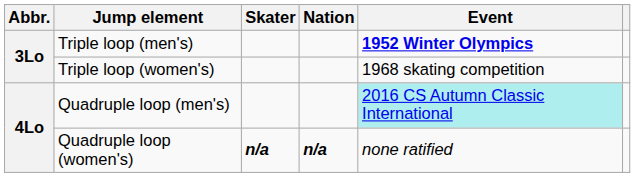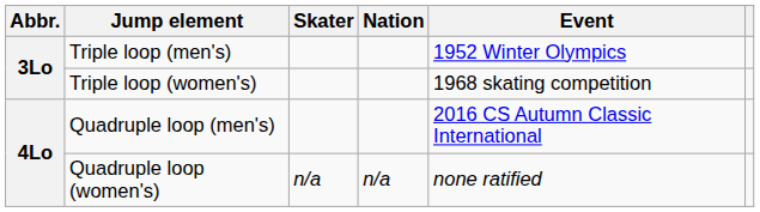Triple loop (men's) | Event: bold -> normal
Quadruple loop (men's) | Event: paleturquoise background -> no background
Quadruple loop (women's) | Skater: bold -> normal
Quadruple loop (women's) | Nation: bold -> normal
